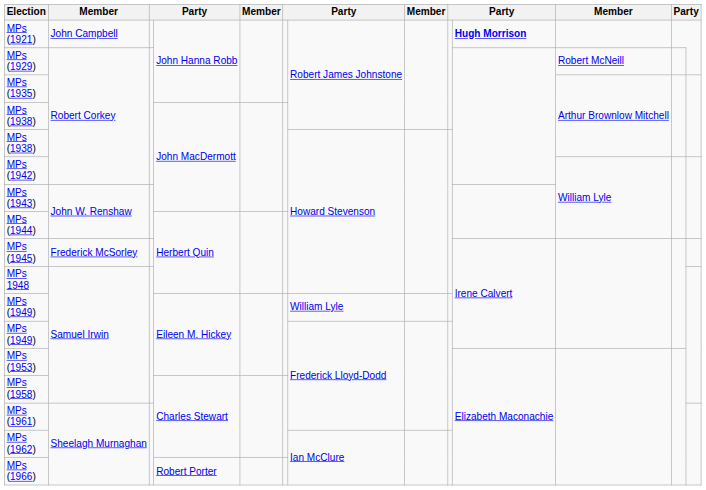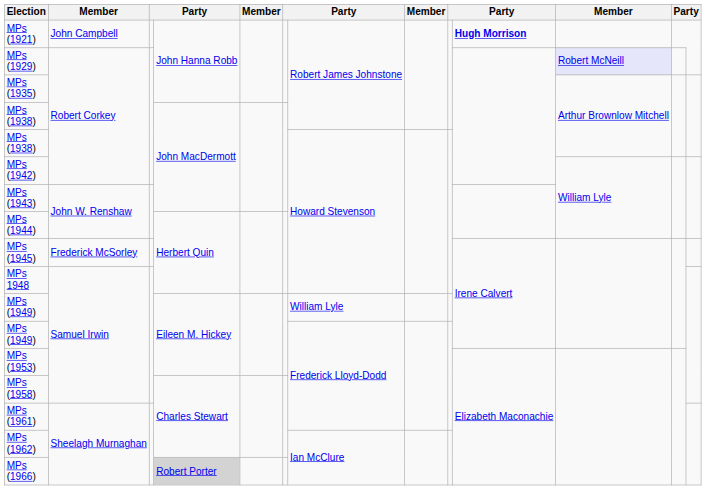MPs (1929) | column 11: no background -> lavender background
MPs (1966) | column 4: no background -> lightgrey background
